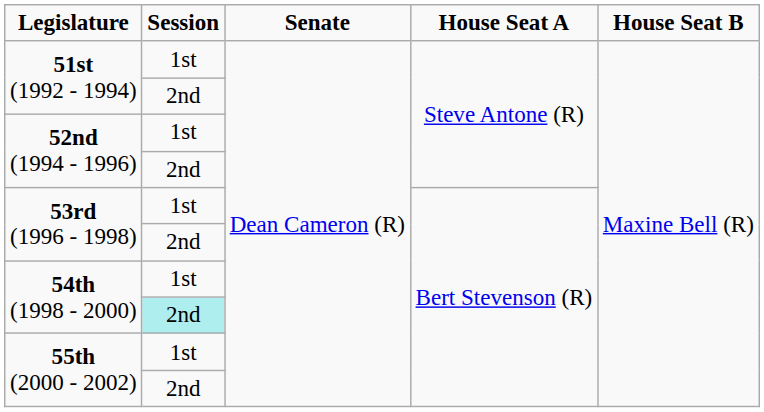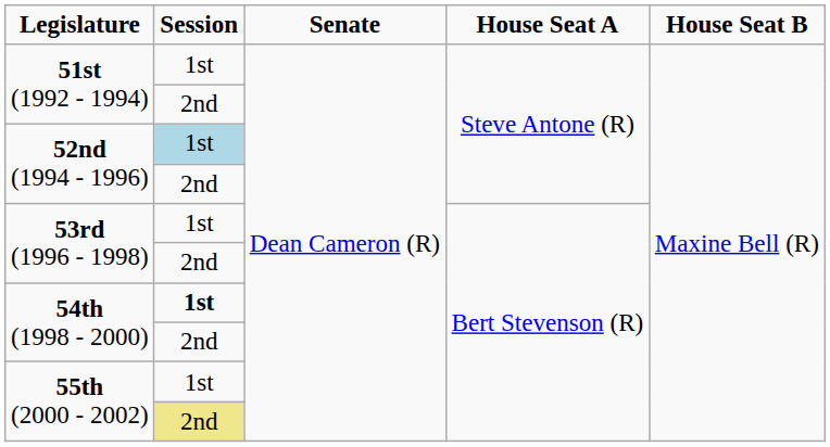52nd (1994 - 1996) / 1st | Session: no background -> lightblue background
54th (1998 - 2000) / 1st | Session: normal -> bold
54th (1998 - 2000) / 2nd | Session: paleturquoise background -> no background
55th (2000 - 2002) / 2nd | Session: no background -> khaki background
